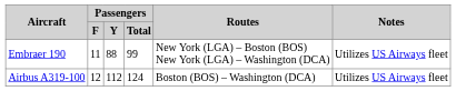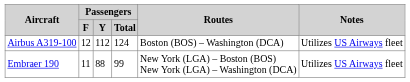rows swapped: Airbus A319-100 <-> Embraer 190
